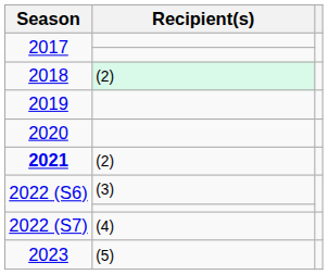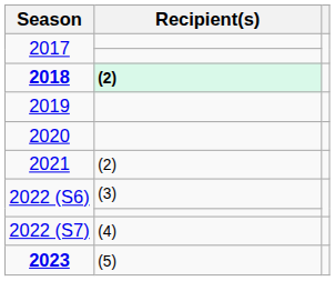2018 | Season: normal -> bold
2018 | Recipient(s): normal -> bold
2021 | Season: bold -> normal
2023 | Season: normal -> bold
